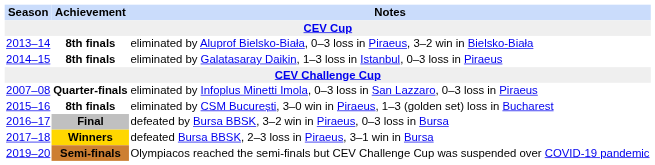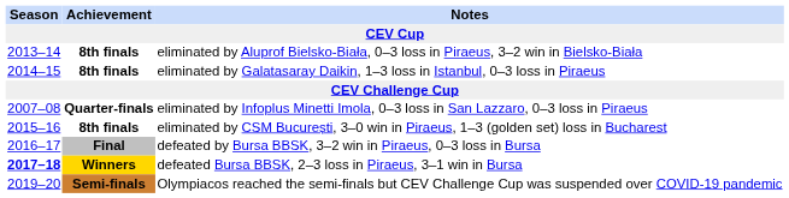defeated Bursa BBSK, 2–3 loss in Piraeus, 3–1 win in Bursa | Season: normal -> bold
